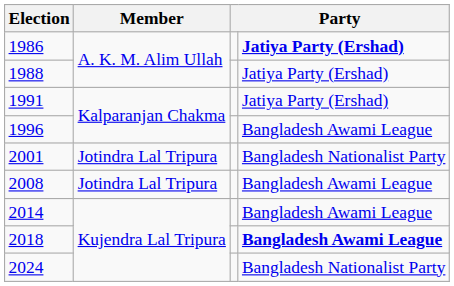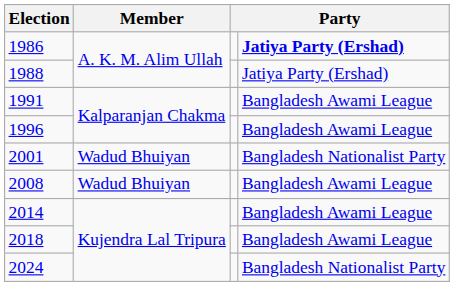1991 | column 4: Jatiya Party (Ershad) -> Bangladesh Awami League
2001 | Member: Jotindra Lal Tripura -> Wadud Bhuiyan
2008 | Member: Jotindra Lal Tripura -> Wadud Bhuiyan
2018 | column 4: bold -> normal
